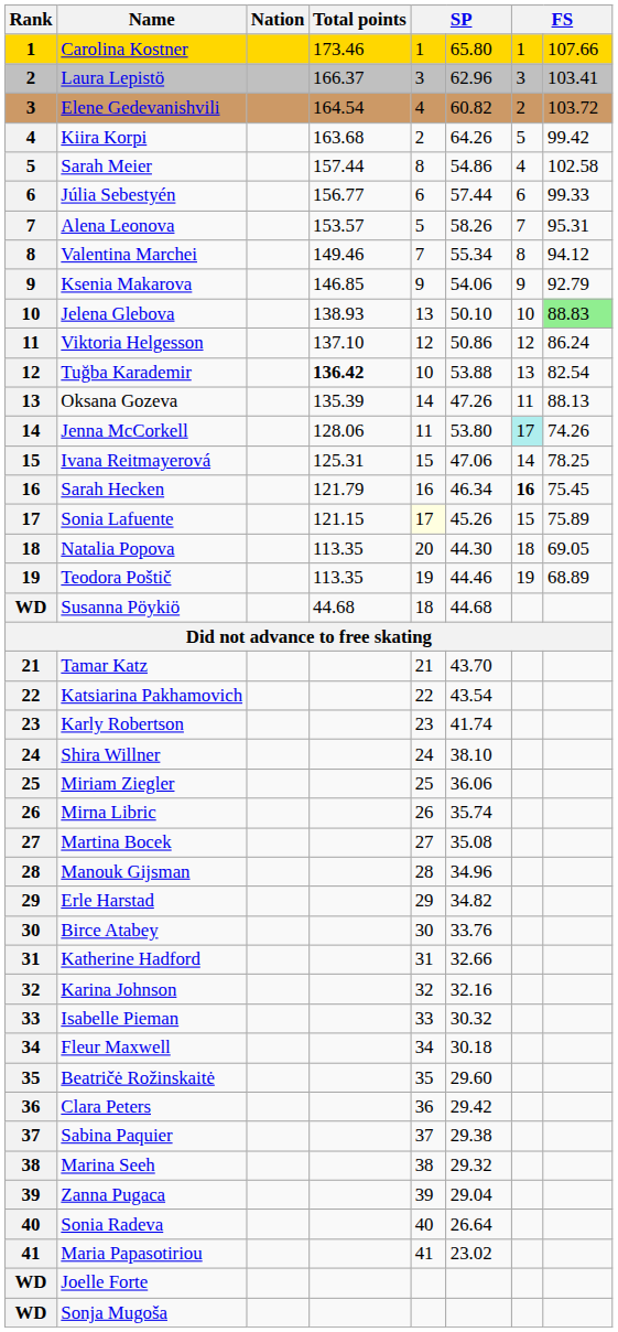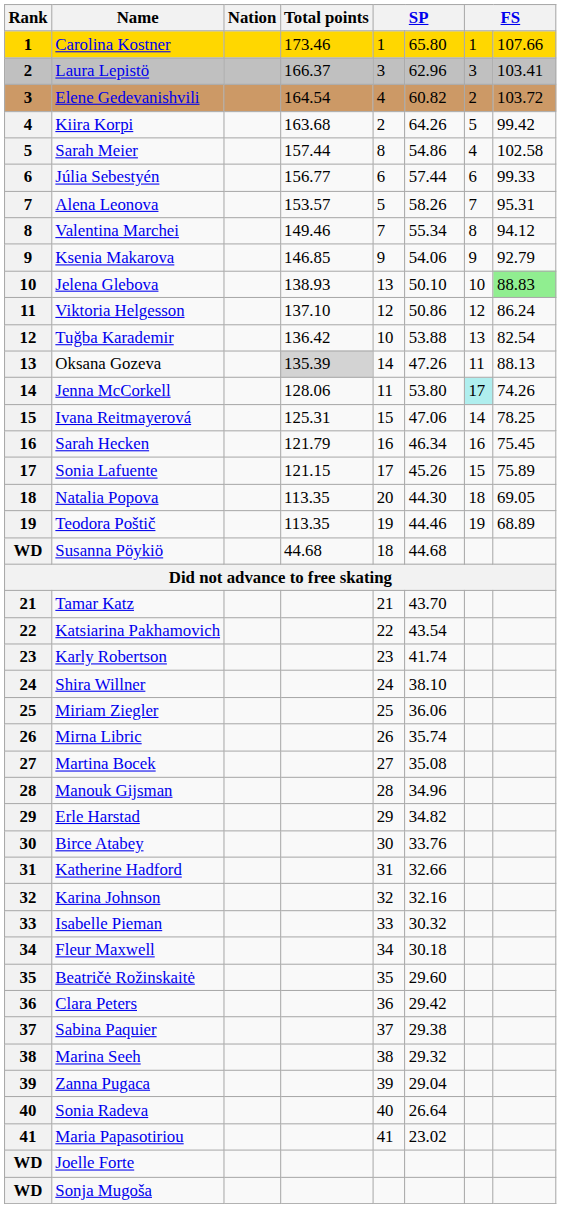Tuğba Karademir | Total points: bold -> normal
Oksana Gozeva | Total points: no background -> lightgrey background
Sarah Hecken | column 7: bold -> normal
Sonia Lafuente | column 5: lightyellow background -> no background
